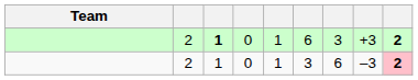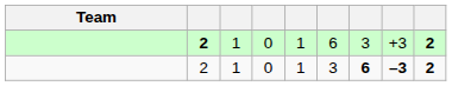row 2 | column 2: normal -> bold
row 2 | column 3: bold -> normal
row 3 | column 7: normal -> bold
row 3 | column 8: normal -> bold
row 3 | column 9: pink background -> no background
